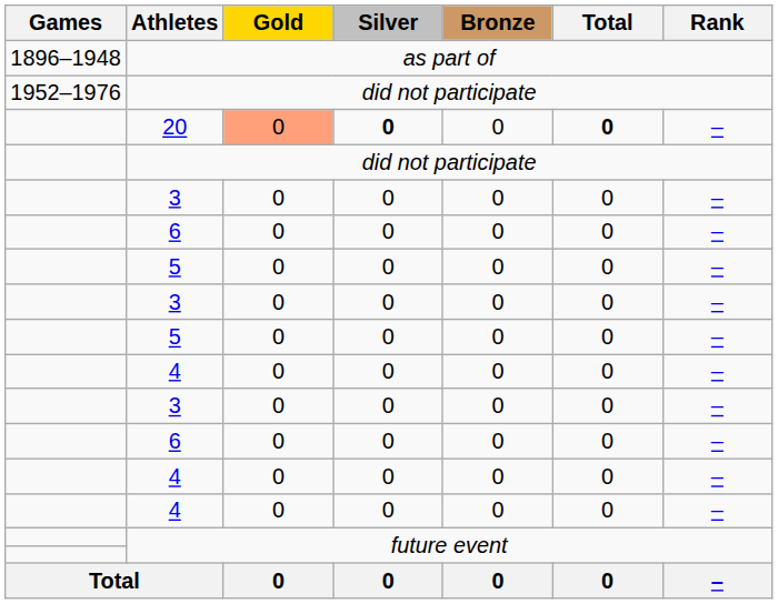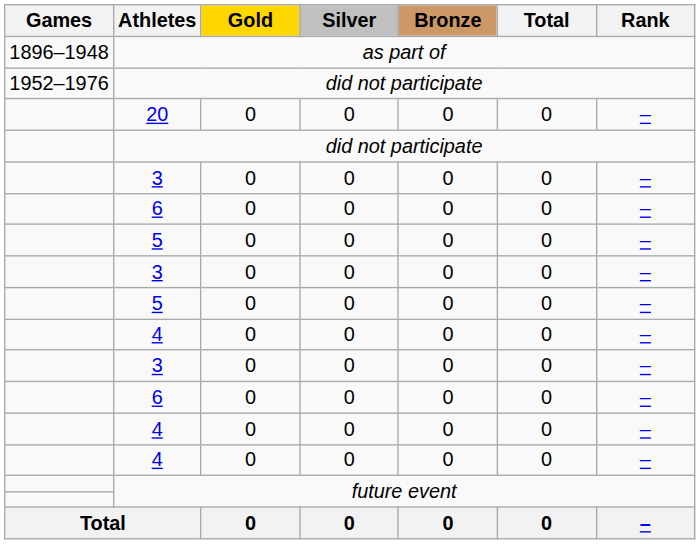20 | Gold: lightsalmon background -> no background
20 | Silver: bold -> normal
20 | Total: bold -> normal
